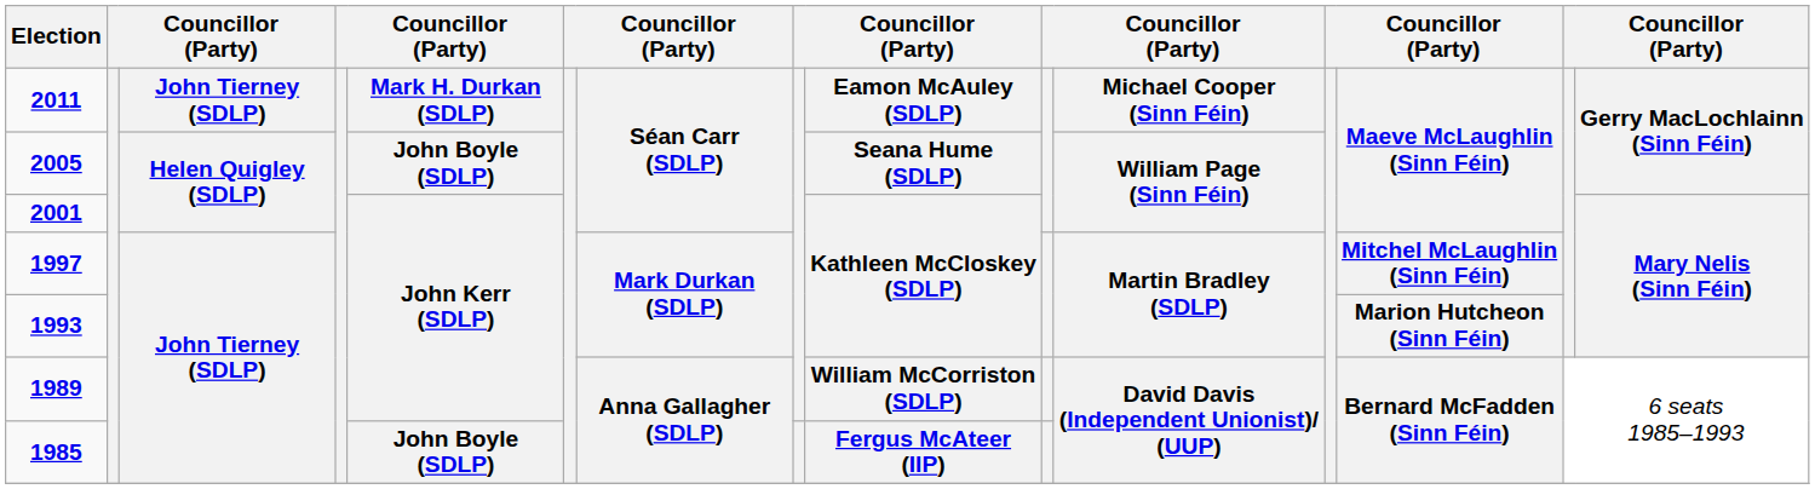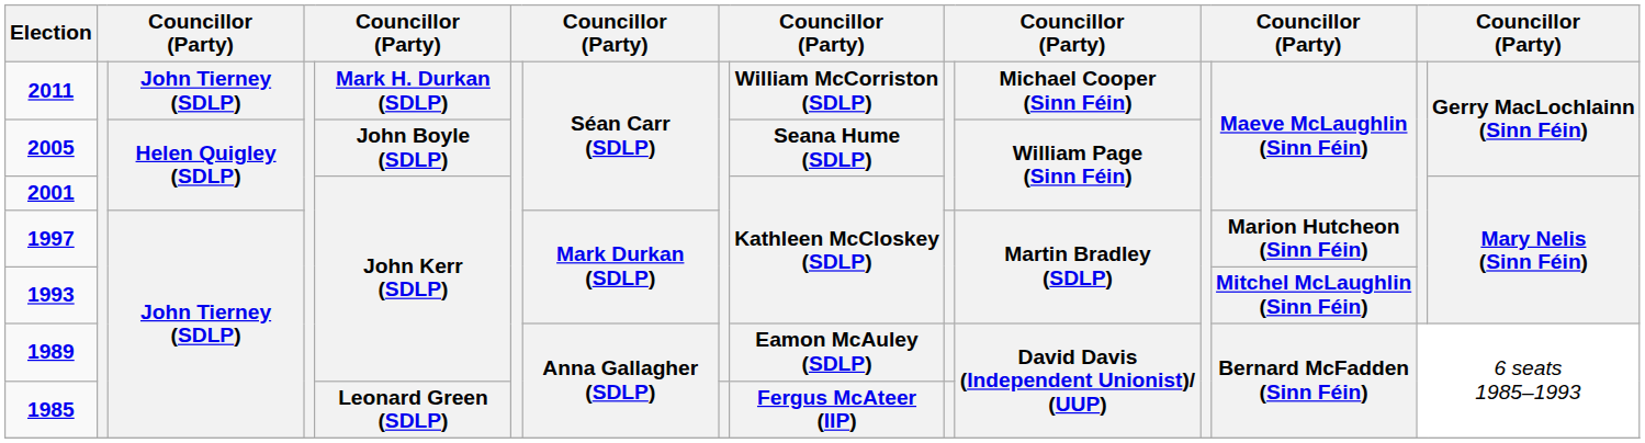2011 | column 9: Eamon McAuley (SDLP) -> William McCorriston (SDLP)
1997 | column 13: Mitchel McLaughlin (Sinn Féin) -> Marion Hutcheon (Sinn Féin)
1993 | column 13: Marion Hutcheon (Sinn Féin) -> Mitchel McLaughlin (Sinn Féin)
1989 | column 9: William McCorriston (SDLP) -> Eamon McAuley (SDLP)
1985 | column 5: John Boyle (SDLP) -> Leonard Green (SDLP)
